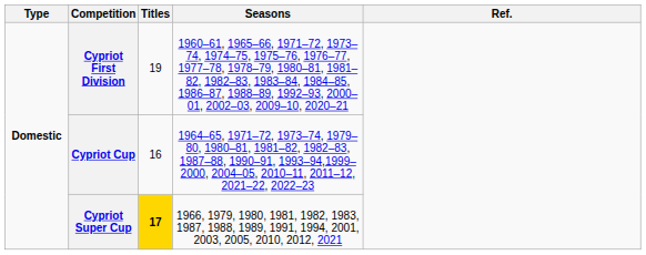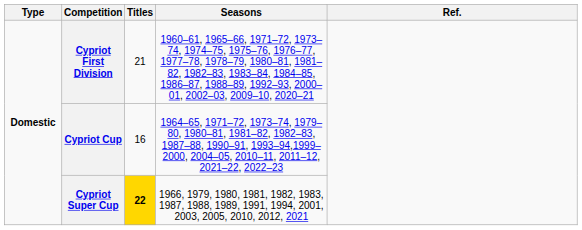Cypriot First Division | Titles: 19 -> 21
Cypriot Super Cup | Titles: 17 -> 22
